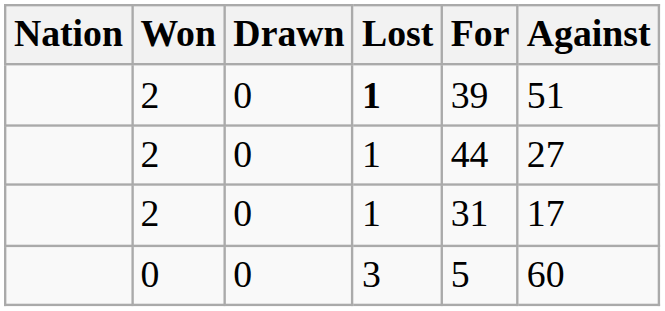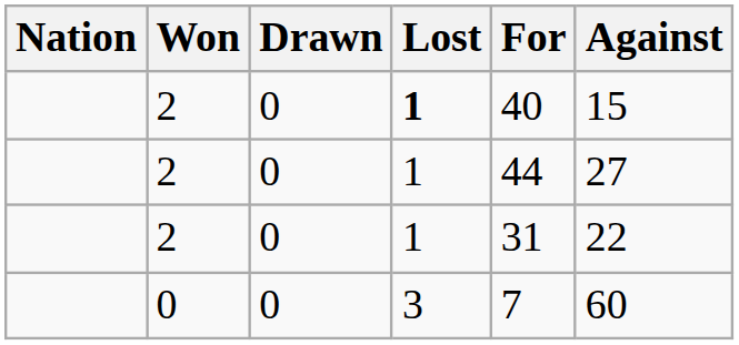row 2 | For: 39 -> 40
row 2 | Against: 51 -> 15
row 4 | Against: 17 -> 22
row 5 | For: 5 -> 7
